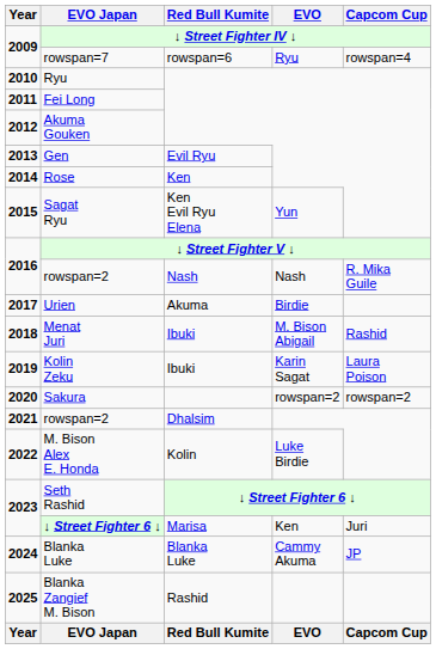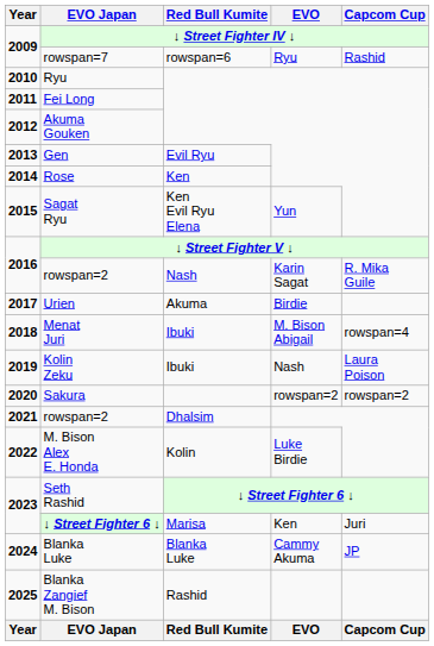rowspan=7 | Capcom Cup: rowspan=4 -> Rashid
2016 / rowspan=2 | EVO: Nash -> Karin Sagat
Menat Juri | Capcom Cup: Rashid -> rowspan=4
Kolin Zeku | EVO: Karin Sagat -> Nash
